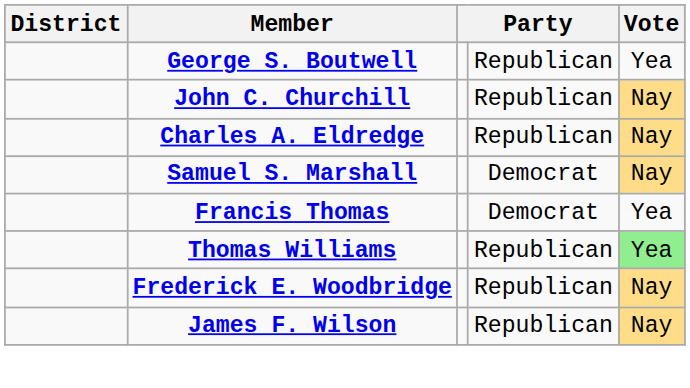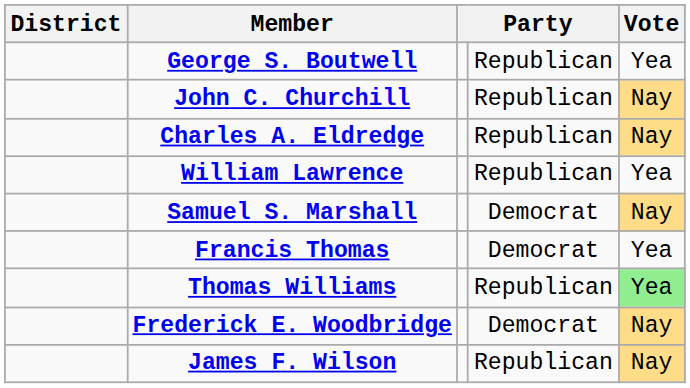+ row: William Lawrence | Republican | Yea
Frederick E. Woodbridge | column 4: Republican -> Democrat
